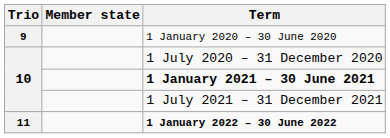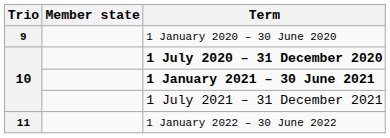1 July 2020 – 31 December 2020 | Term: normal -> bold
1 January 2022 – 30 June 2022 | Term: bold -> normal
